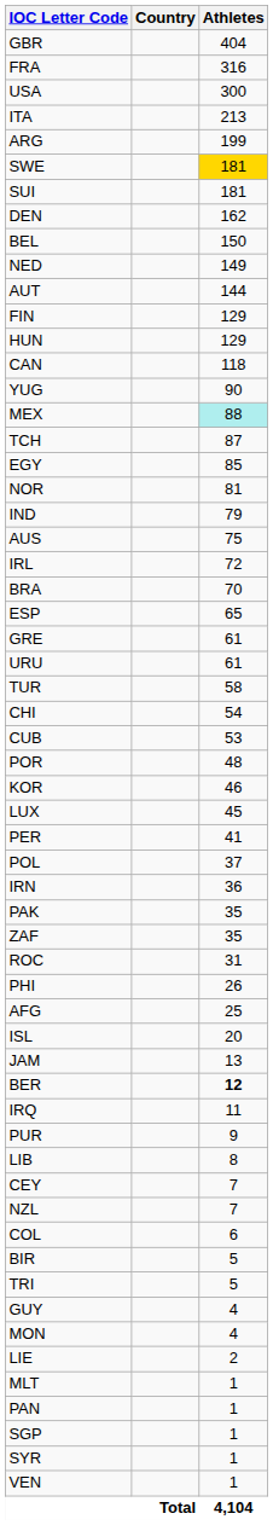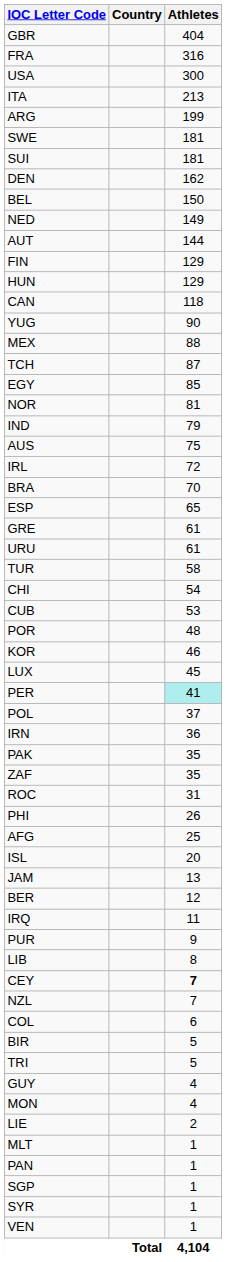SWE | Athletes: gold background -> no background
MEX | Athletes: paleturquoise background -> no background
PER | Athletes: no background -> paleturquoise background
BER | Athletes: bold -> normal
CEY | Athletes: normal -> bold
